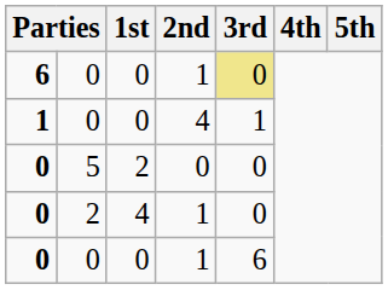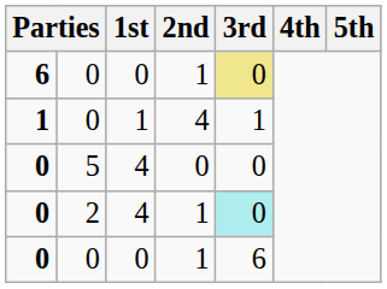row 3 | 1st: 0 -> 1
row 4 | 1st: 2 -> 4
row 5 | 3rd: no background -> paleturquoise background
